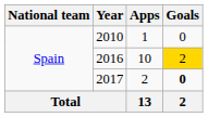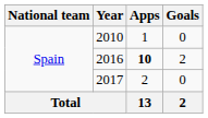2016 | Apps: normal -> bold
2016 | Goals: gold background -> no background
2017 | Goals: bold -> normal
